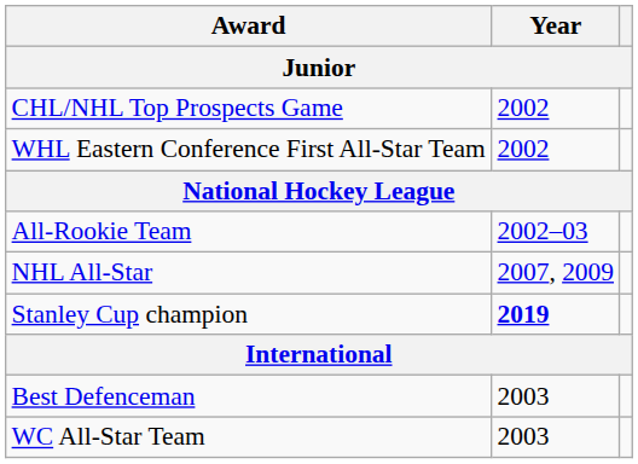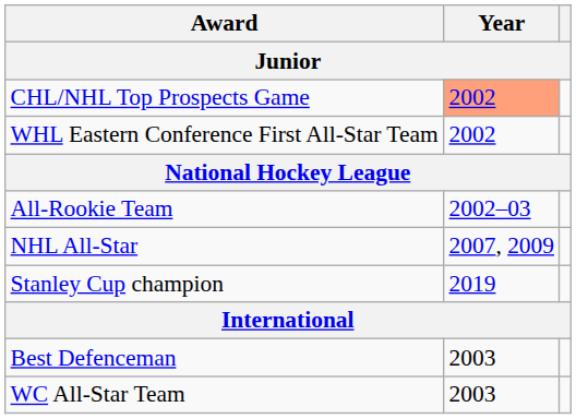CHL/NHL Top Prospects Game | Year: no background -> lightsalmon background
Stanley Cup champion | Year: bold -> normal
